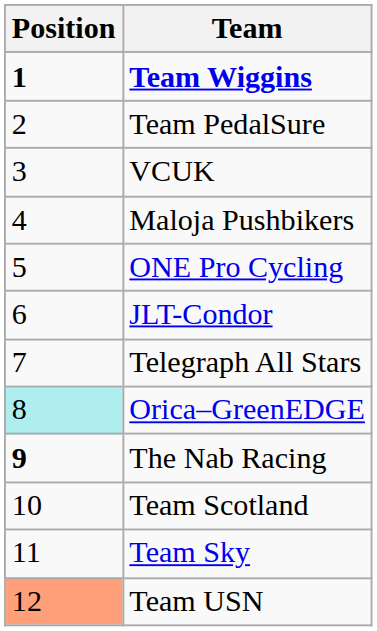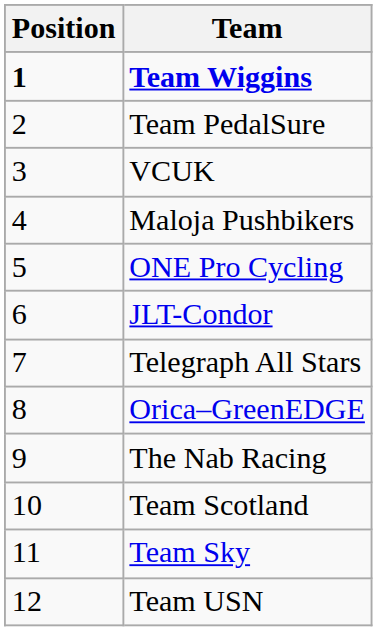Orica–GreenEDGE | Position: paleturquoise background -> no background
The Nab Racing | Position: bold -> normal
Team USN | Position: lightsalmon background -> no background
